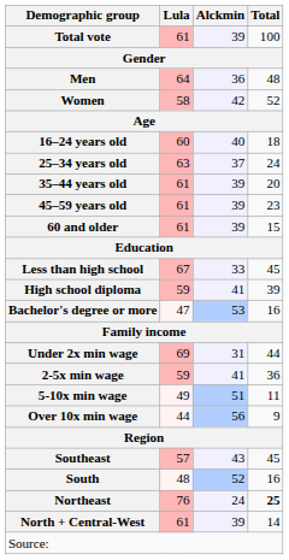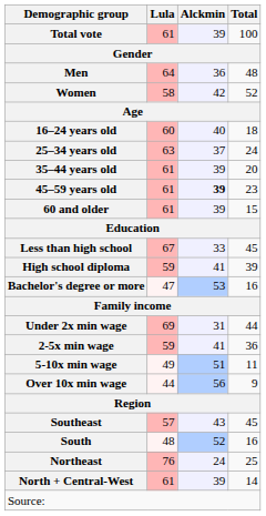45–59 years old | Alckmin: normal -> bold
Northeast | Total: bold -> normal
